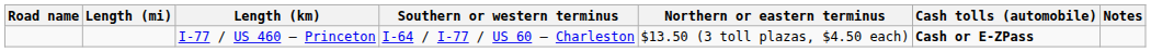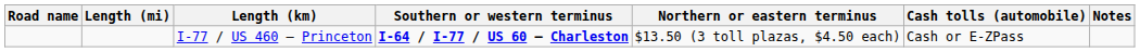I-77 / US 460 – Princeton | Southern or western terminus: normal -> bold
I-77 / US 460 – Princeton | Cash tolls (automobile): bold -> normal
